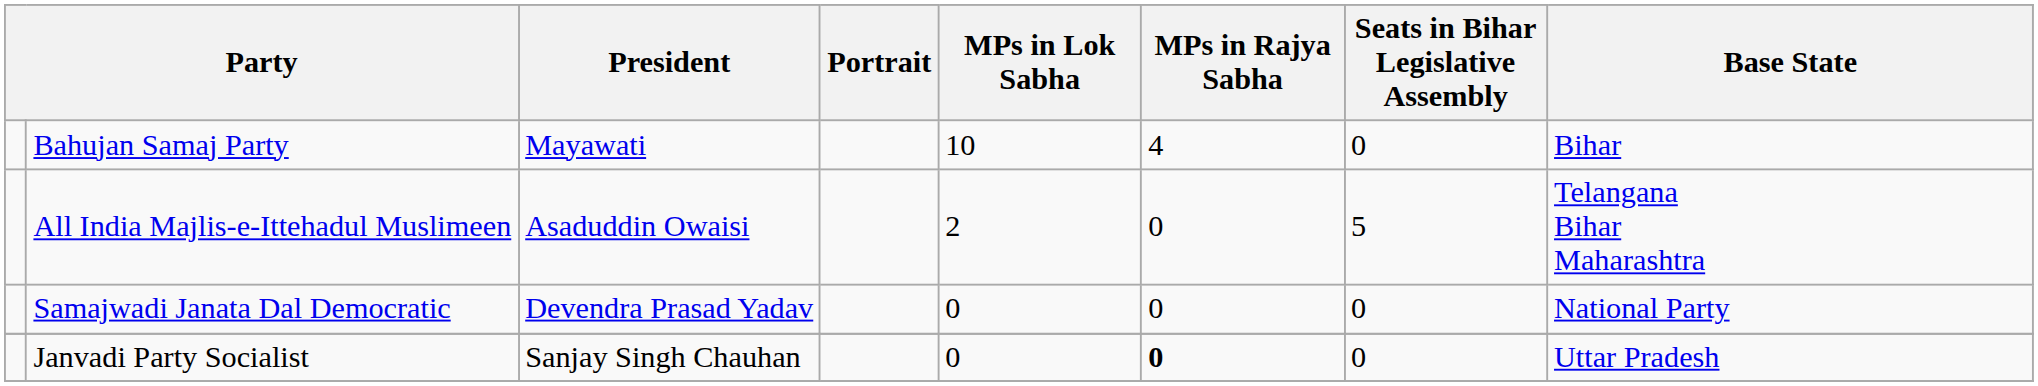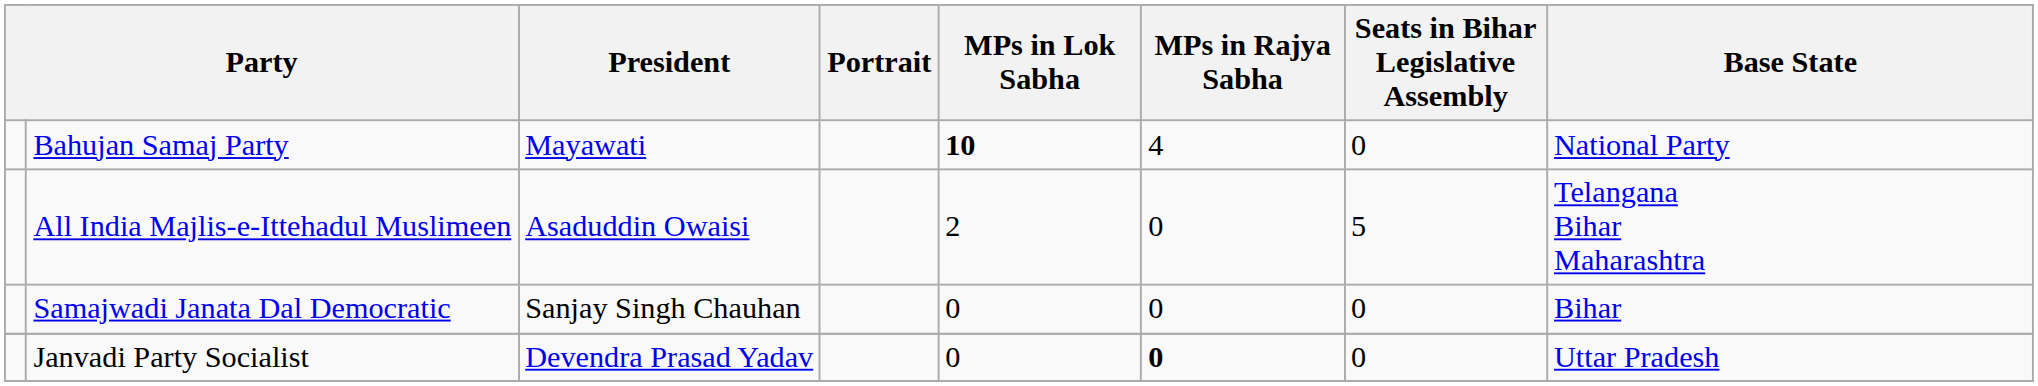Bahujan Samaj Party | MPs in Lok Sabha: normal -> bold
Bahujan Samaj Party | Base State: Bihar -> National Party
Samajwadi Janata Dal Democratic | President: Devendra Prasad Yadav -> Sanjay Singh Chauhan
Samajwadi Janata Dal Democratic | Base State: National Party -> Bihar
Janvadi Party Socialist | President: Sanjay Singh Chauhan -> Devendra Prasad Yadav
